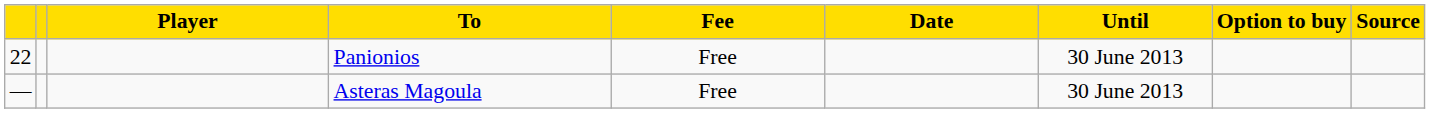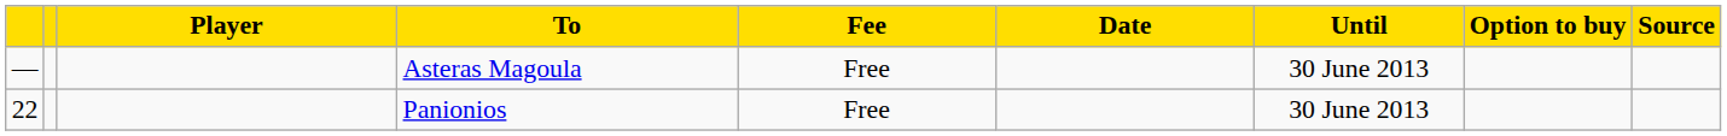rows swapped: Panionios <-> Asteras Magoula
